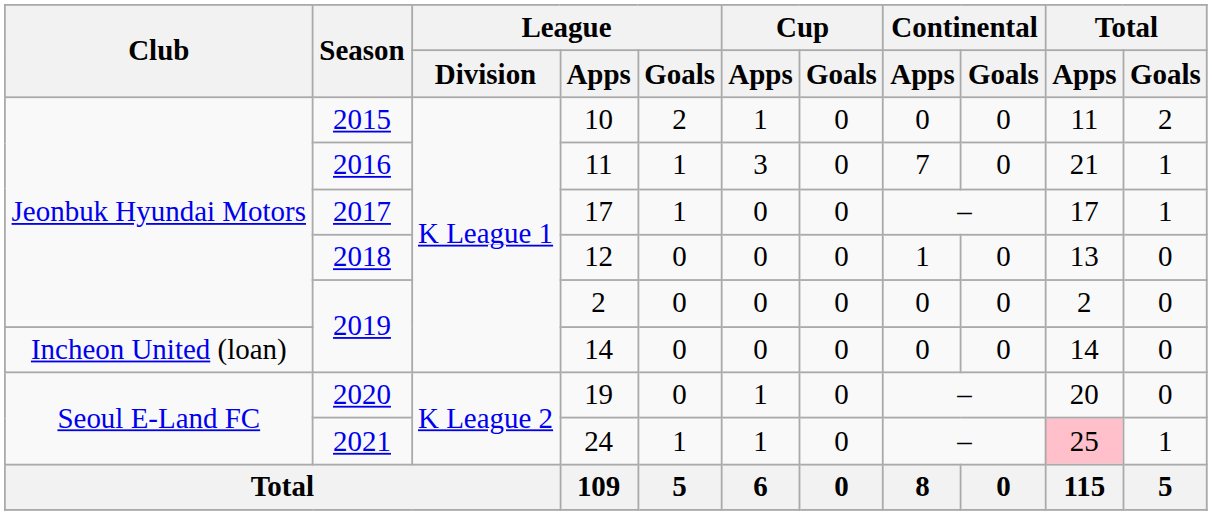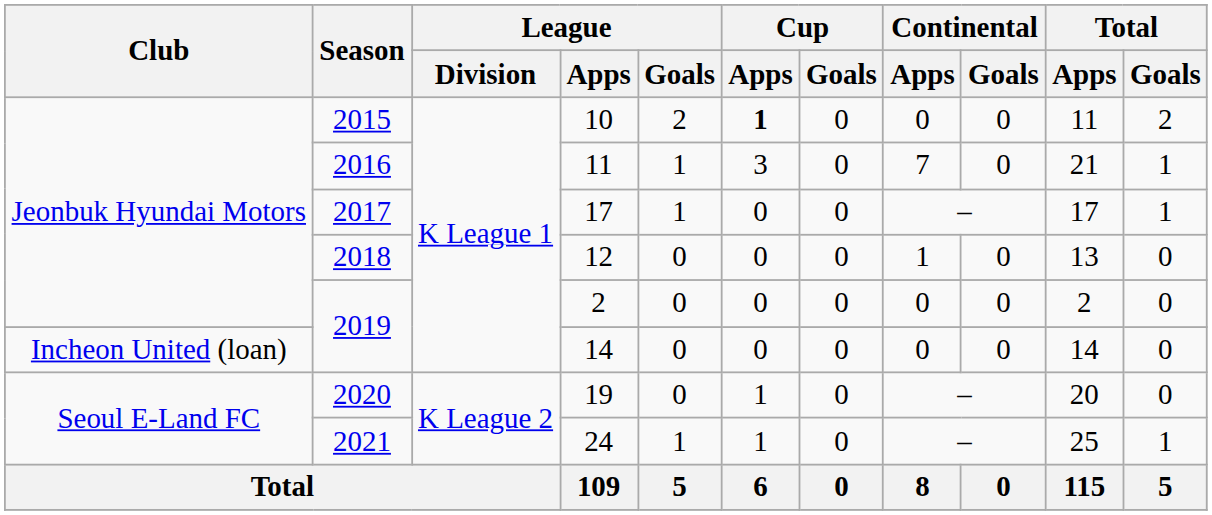10 | Cup / Apps: normal -> bold
24 | Total / Apps: pink background -> no background
